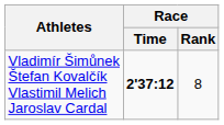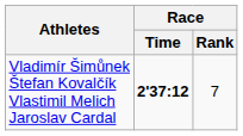row 3 | Race / Rank: 8 -> 7
